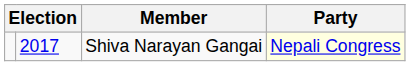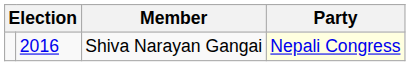Shiva Narayan Gangai | column 2: 2017 -> 2016
